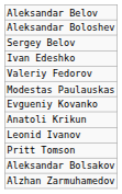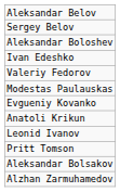row 2 | column 1: Aleksandar Boloshev -> Sergey Belov
row 3 | column 1: Sergey Belov -> Aleksandar Boloshev
